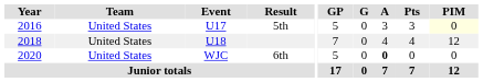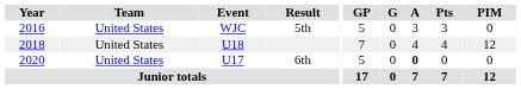5th | Event: U17 -> WJC
5th | PIM: lightyellow background -> no background
6th | Event: WJC -> U17
